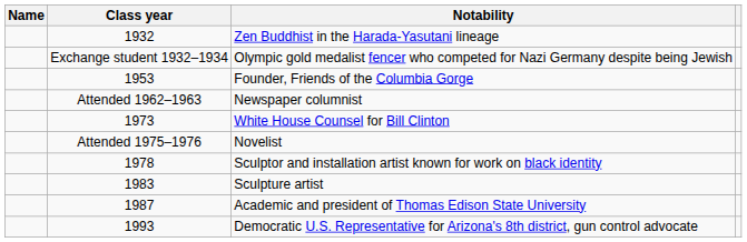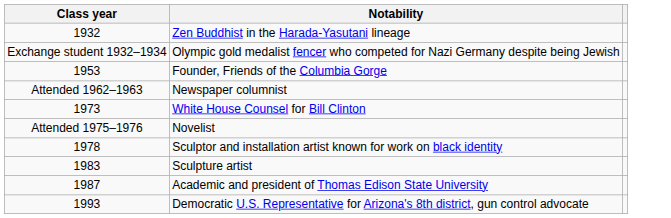- column: Name
